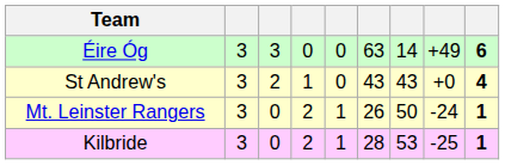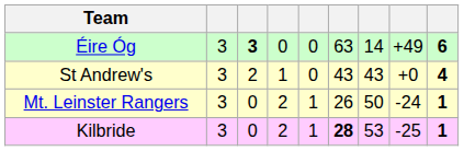Éire Óg | column 3: normal -> bold
Kilbride | column 6: normal -> bold
